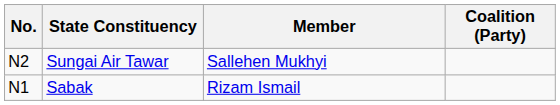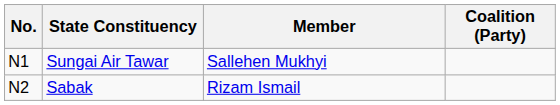Sungai Air Tawar | No.: N2 -> N1
Sabak | No.: N1 -> N2
